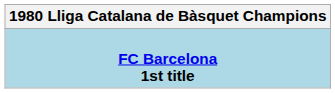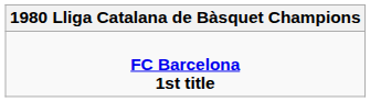row 2 | column 1: lightblue background -> no background
